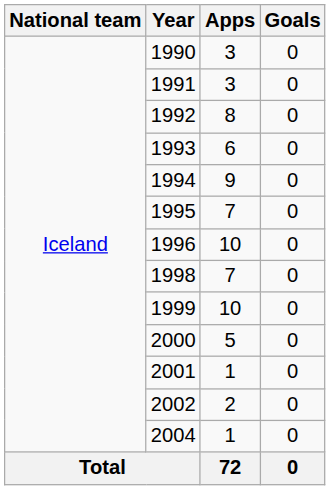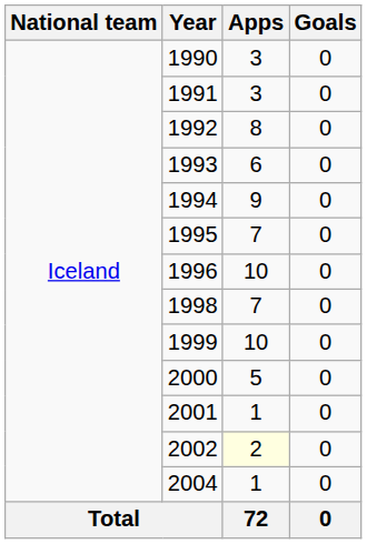2002 | Apps: no background -> lightyellow background
